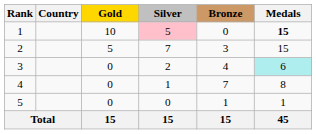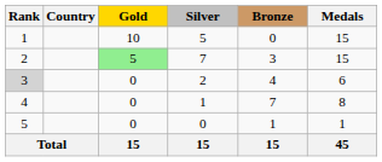row 2 | Silver: pink background -> no background
row 2 | Medals: bold -> normal
row 3 | Gold: no background -> lightgreen background
row 4 | Rank: no background -> lightgrey background
row 4 | Medals: paleturquoise background -> no background
